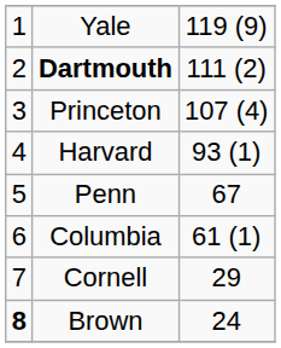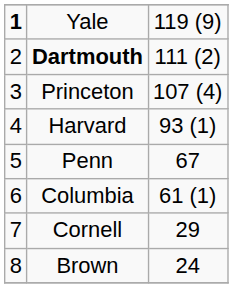Yale | column 1: normal -> bold
Brown | column 1: bold -> normal
